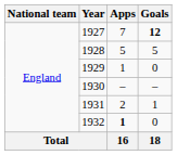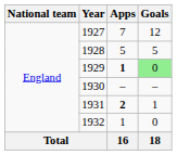1927 | Goals: bold -> normal
1929 | Apps: normal -> bold
1929 | Goals: no background -> lightgreen background
1931 | Apps: normal -> bold
1932 | Apps: bold -> normal
